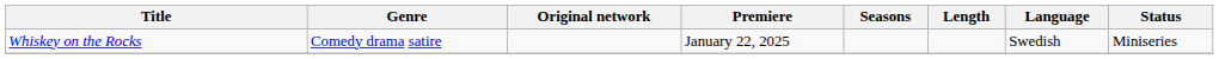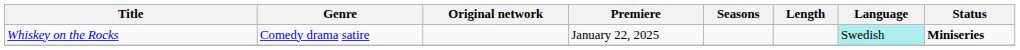Whiskey on the Rocks | Language: no background -> paleturquoise background
Whiskey on the Rocks | Status: normal -> bold
